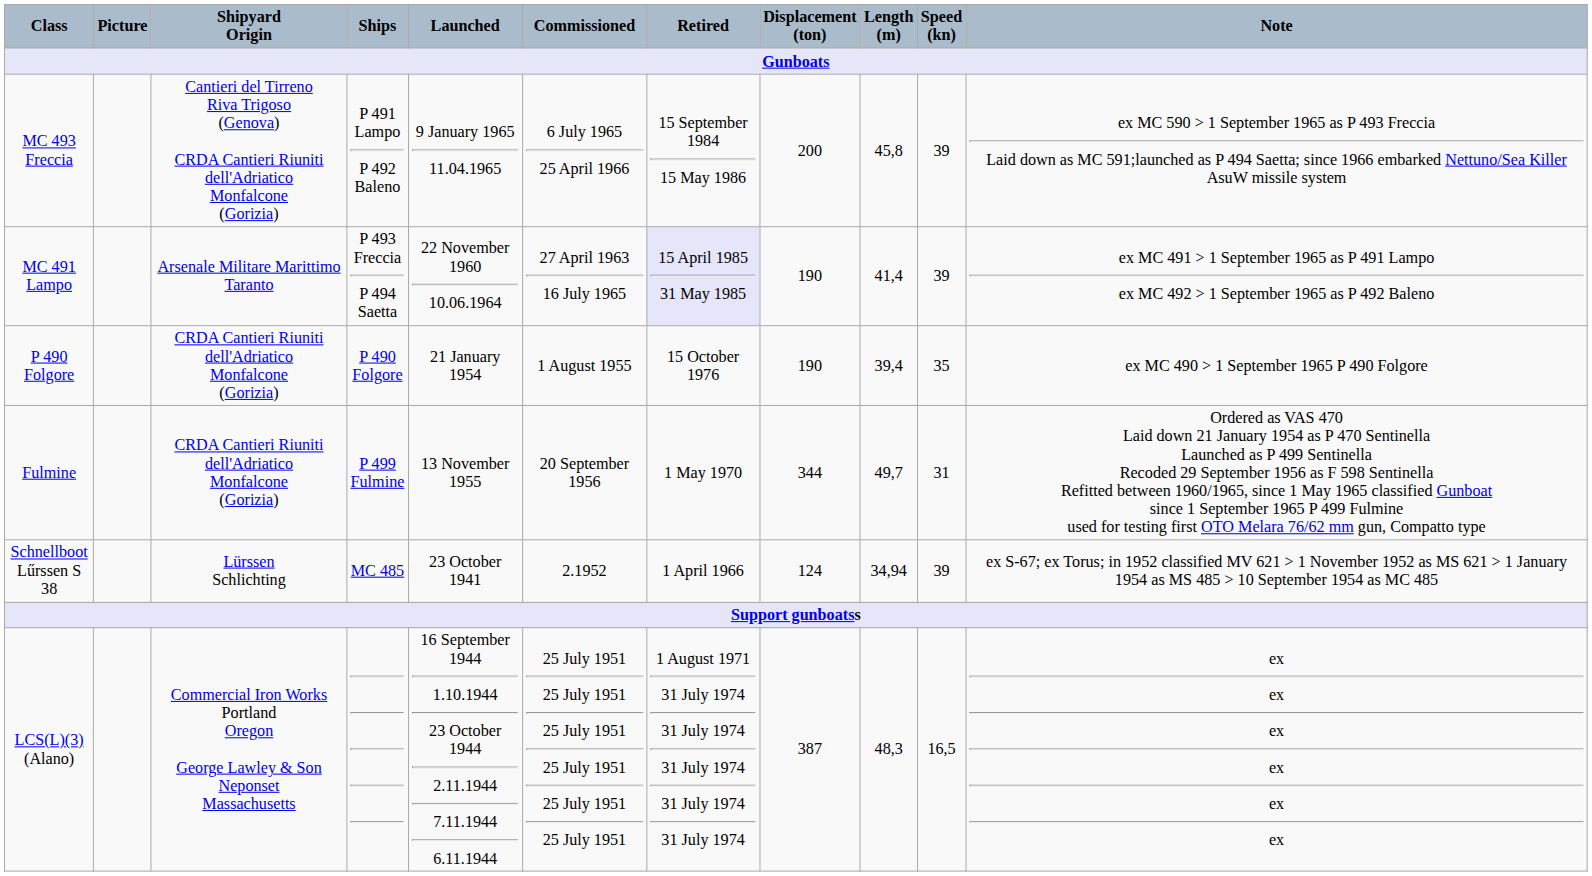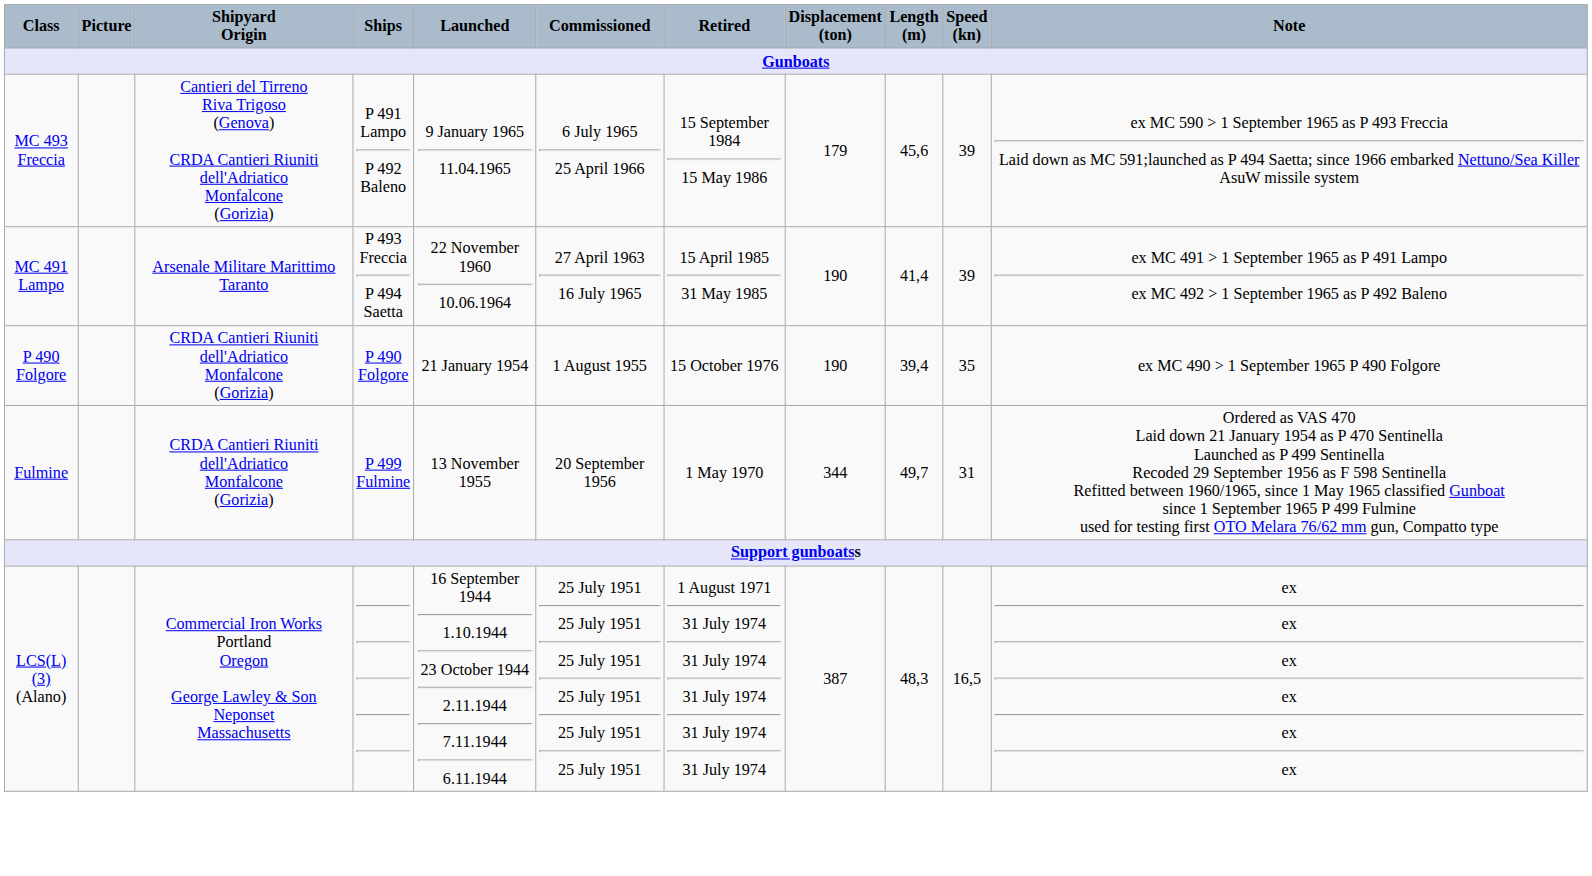MC 493 Freccia | Displacement (ton): 200 -> 179
MC 493 Freccia | Length (m): 45,8 -> 45,6
MC 491 Lampo | Retired: lavender background -> no background
- row: Schnellboot Lűrssen S 38 | Lürssen Schlichting | MC 485 | 23 October 1941 | 2.1952 | 1 April 1966 | 124 | 34,94 | 39 | ex S-67; ex Torus; in 1952 classified MV 621 > 1 November 1952 as MS 621 > 1 January 1954 as MS 485 > 10 September 1954 as MC 485
